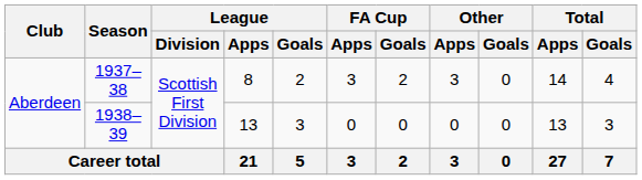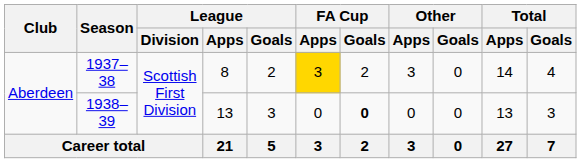1937–38 | FA Cup / Apps: no background -> gold background
1938–39 | FA Cup / Goals: normal -> bold
